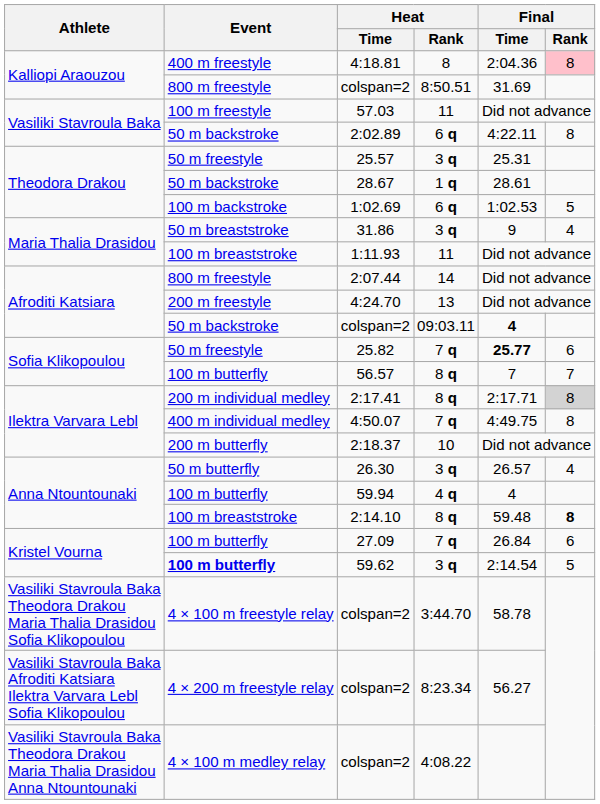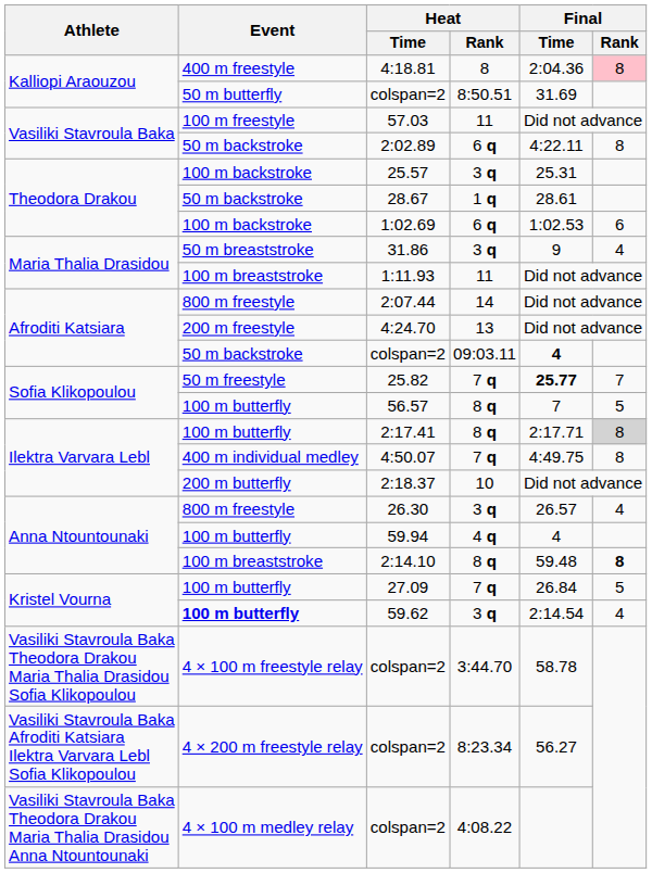colspan=2 / 8:50.51 | Event: 800 m freestyle -> 50 m butterfly
25.57 | Event: 50 m freestyle -> 100 m backstroke
1:02.69 | Final / Rank: 5 -> 6
25.82 | Final / Rank: 6 -> 7
56.57 | Final / Rank: 7 -> 5
2:17.41 | Event: 200 m individual medley -> 100 m butterfly
26.30 | Event: 50 m butterfly -> 800 m freestyle
27.09 | Final / Rank: 6 -> 5
59.62 | Final / Rank: 5 -> 4
